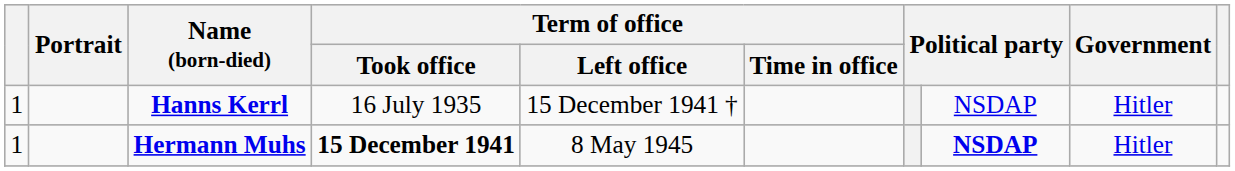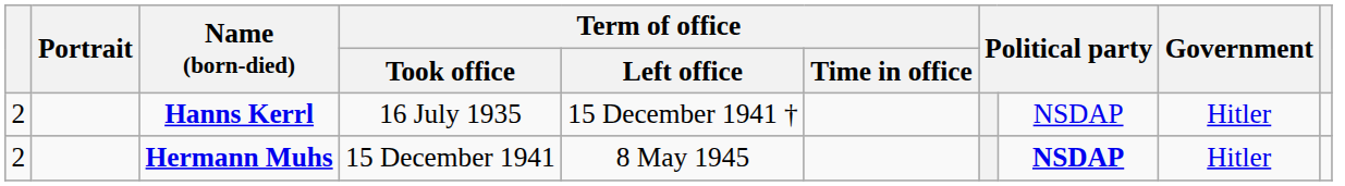Hanns Kerrl | column 1: 1 -> 2
Hermann Muhs | column 1: 1 -> 2
Hermann Muhs | Term of office / Took office: bold -> normal
